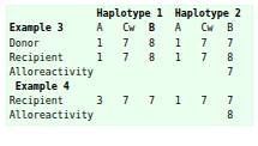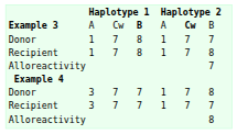Example 3 | column 6: normal -> bold
+ row: Donor | 3 | 7 | 7 | 1 | 7 | 8
